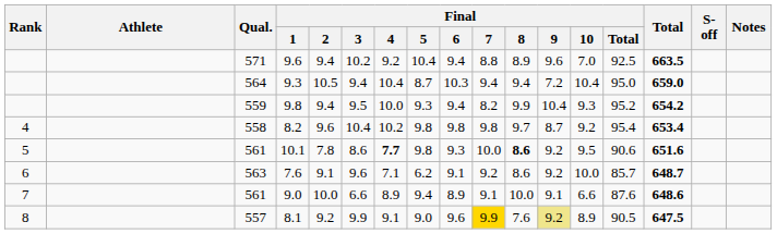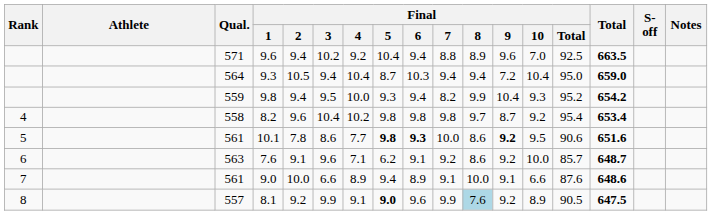10.1 | Final / 4: bold -> normal
10.1 | Final / 5: normal -> bold
10.1 | Final / 6: normal -> bold
10.1 | Final / 8: bold -> normal
10.1 | Final / 9: normal -> bold
8.1 | Final / 5: normal -> bold
8.1 | Final / 7: gold background -> no background
8.1 | Final / 8: no background -> lightblue background
8.1 | Final / 9: khaki background -> no background
